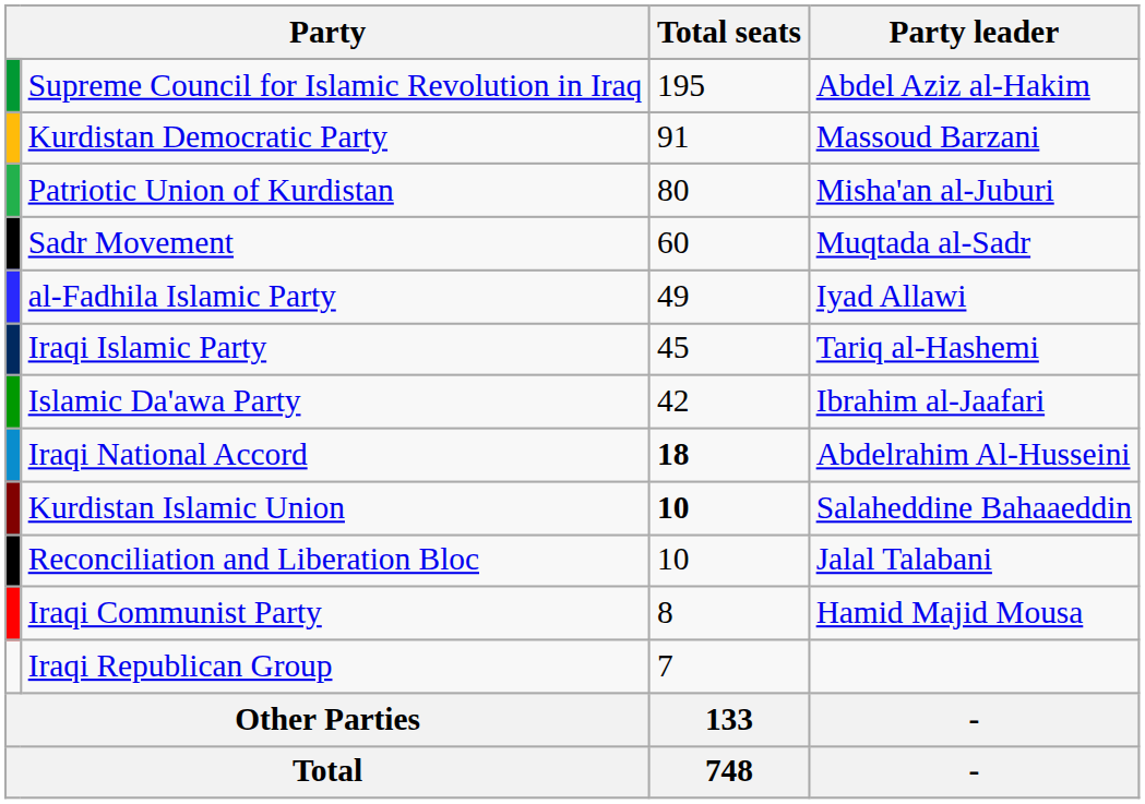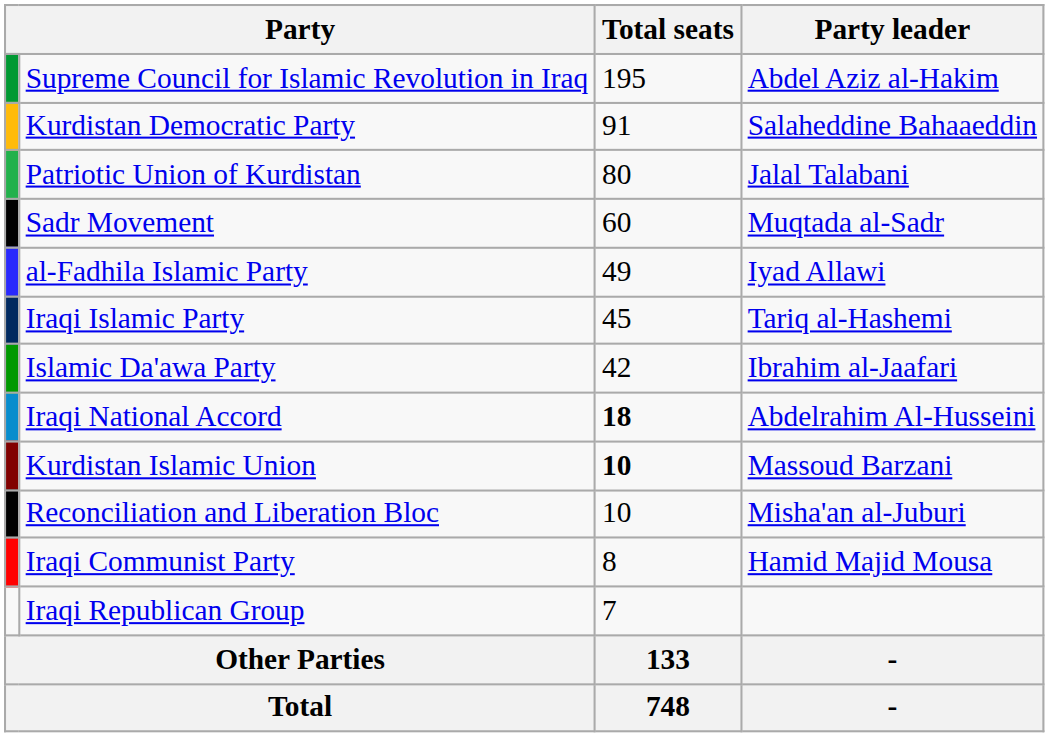Kurdistan Democratic Party | Party leader: Massoud Barzani -> Salaheddine Bahaaeddin
Patriotic Union of Kurdistan | Party leader: Misha'an al-Juburi -> Jalal Talabani
Kurdistan Islamic Union | Party leader: Salaheddine Bahaaeddin -> Massoud Barzani
Reconciliation and Liberation Bloc | Party leader: Jalal Talabani -> Misha'an al-Juburi
